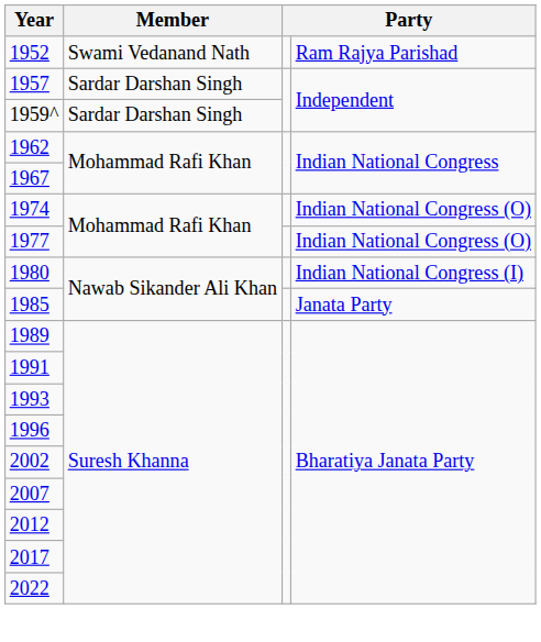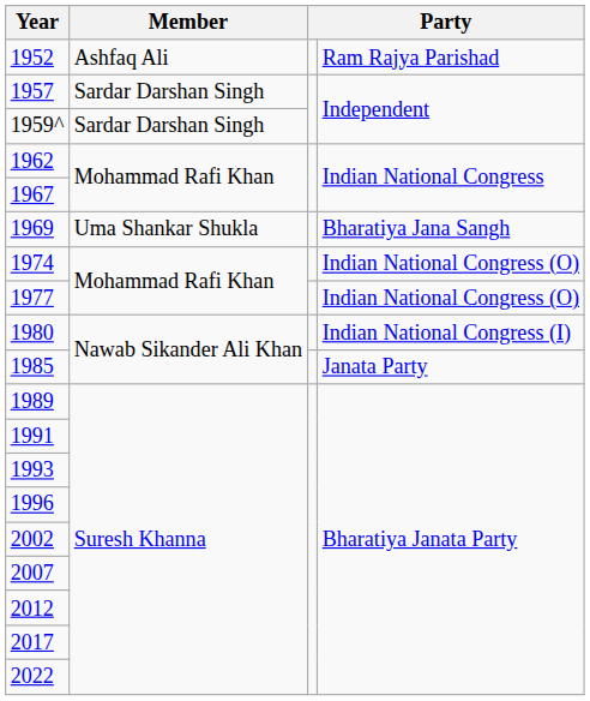1952 | Member: Swami Vedanand Nath -> Ashfaq Ali
+ row: 1969 | Uma Shankar Shukla | Bharatiya Jana Sangh
